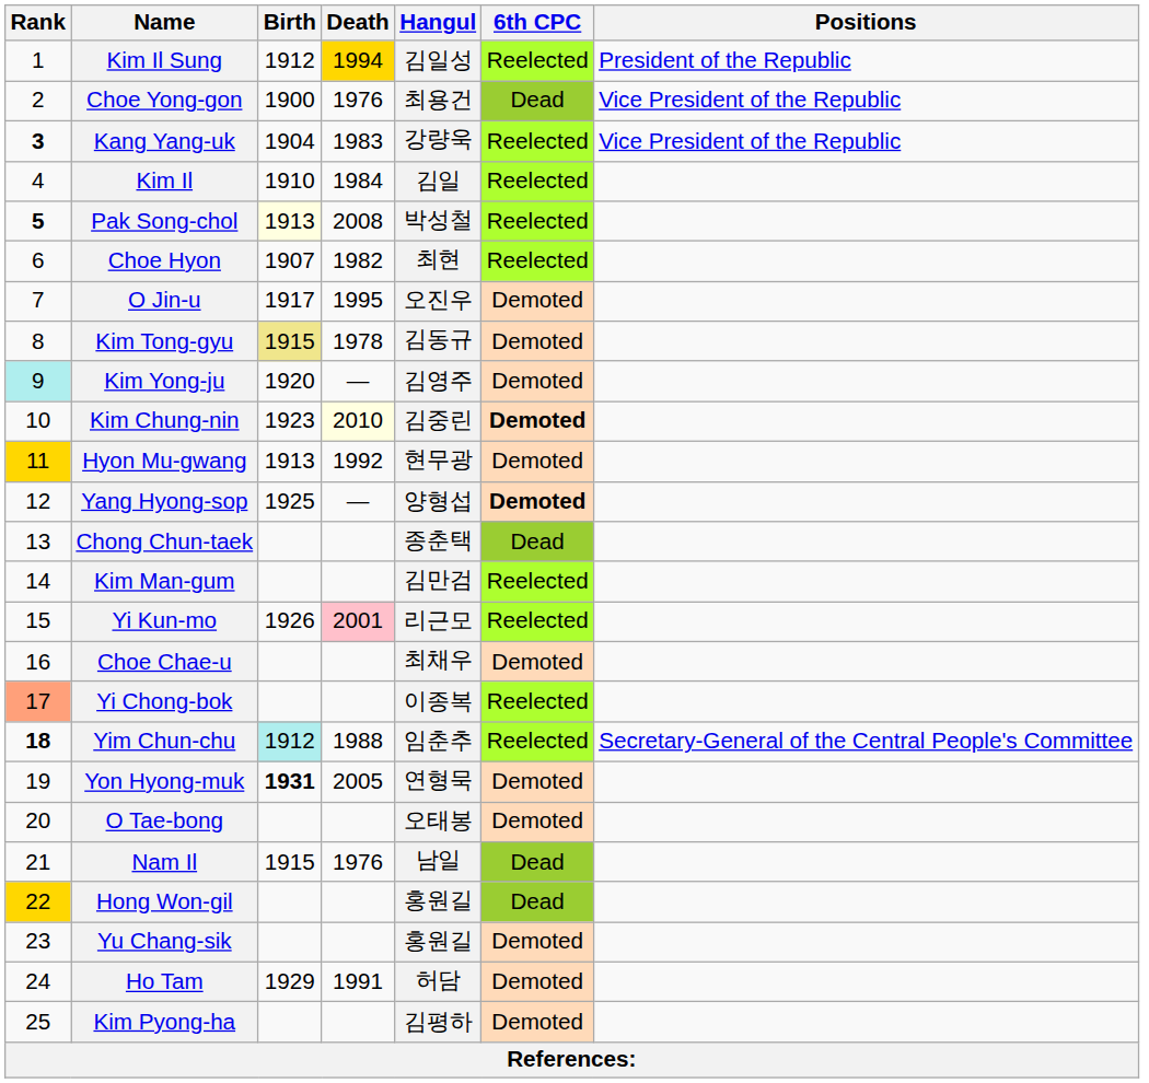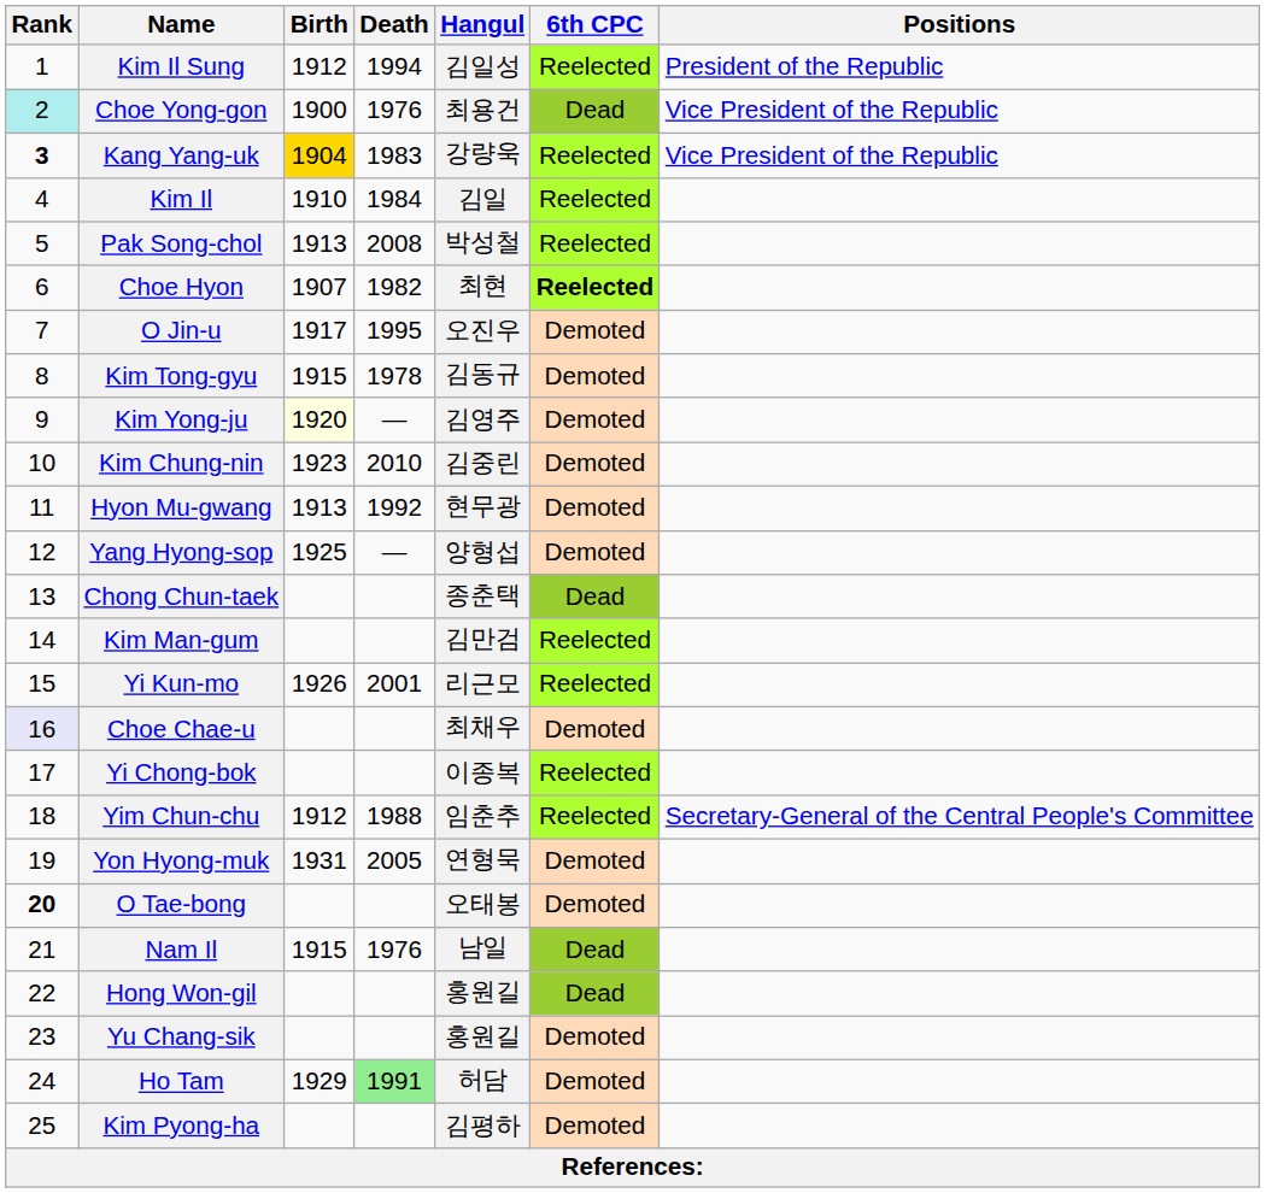Kim Il Sung | Death: gold background -> no background
Choe Yong-gon | Rank: no background -> paleturquoise background
Kang Yang-uk | Birth: no background -> gold background
Pak Song-chol | Rank: bold -> normal
Pak Song-chol | Birth: lightyellow background -> no background
Choe Hyon | 6th CPC: normal -> bold
Kim Tong-gyu | Birth: khaki background -> no background
Kim Yong-ju | Rank: paleturquoise background -> no background
Kim Yong-ju | Birth: no background -> lightyellow background
Kim Chung-nin | Death: lightyellow background -> no background
Kim Chung-nin | 6th CPC: bold -> normal
Hyon Mu-gwang | Rank: gold background -> no background
Yang Hyong-sop | 6th CPC: bold -> normal
Yi Kun-mo | Death: pink background -> no background
Choe Chae-u | Rank: no background -> lavender background
Yi Chong-bok | Rank: lightsalmon background -> no background
Yim Chun-chu | Rank: bold -> normal
Yim Chun-chu | Birth: paleturquoise background -> no background
Yon Hyong-muk | Birth: bold -> normal
O Tae-bong | Rank: normal -> bold
Hong Won-gil | Rank: gold background -> no background
Ho Tam | Death: no background -> lightgreen background
